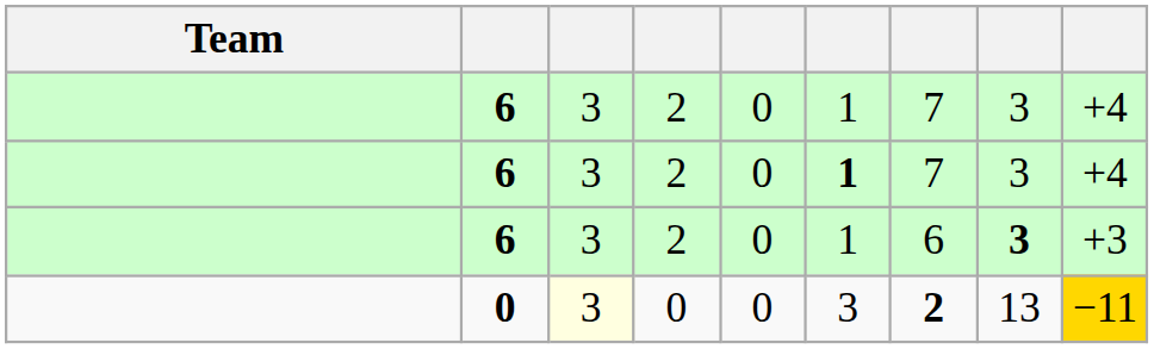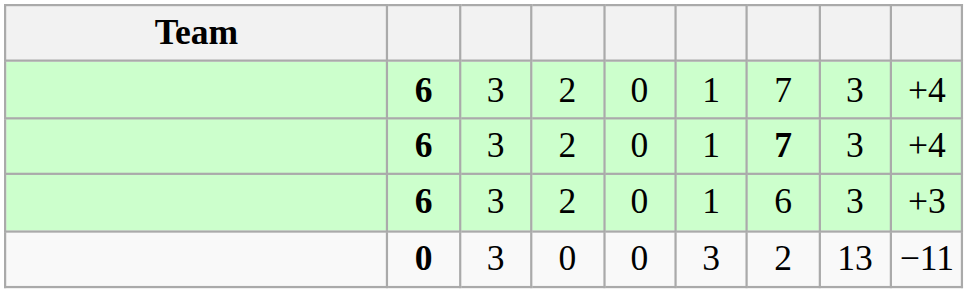row 3 | column 6: bold -> normal
row 3 | column 7: normal -> bold
row 4 | column 8: bold -> normal
row 5 | column 3: lightyellow background -> no background
row 5 | column 7: bold -> normal
row 5 | column 9: gold background -> no background
